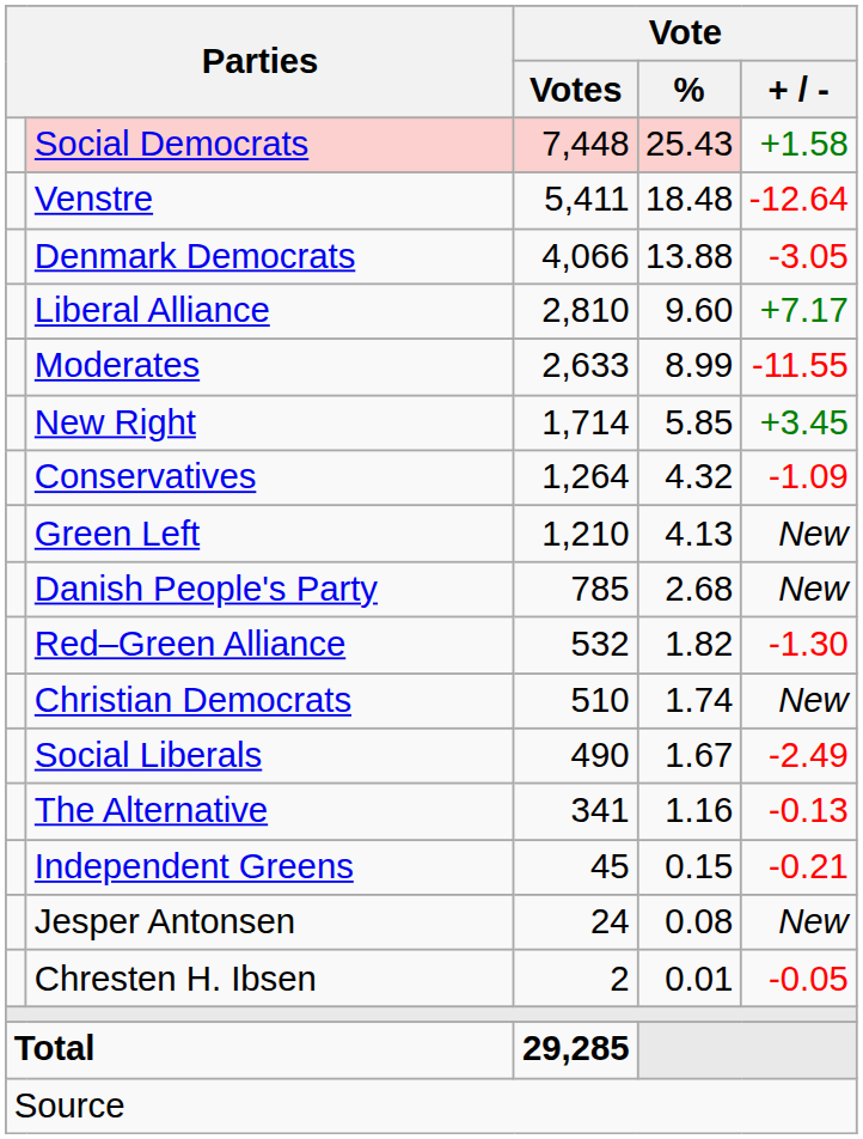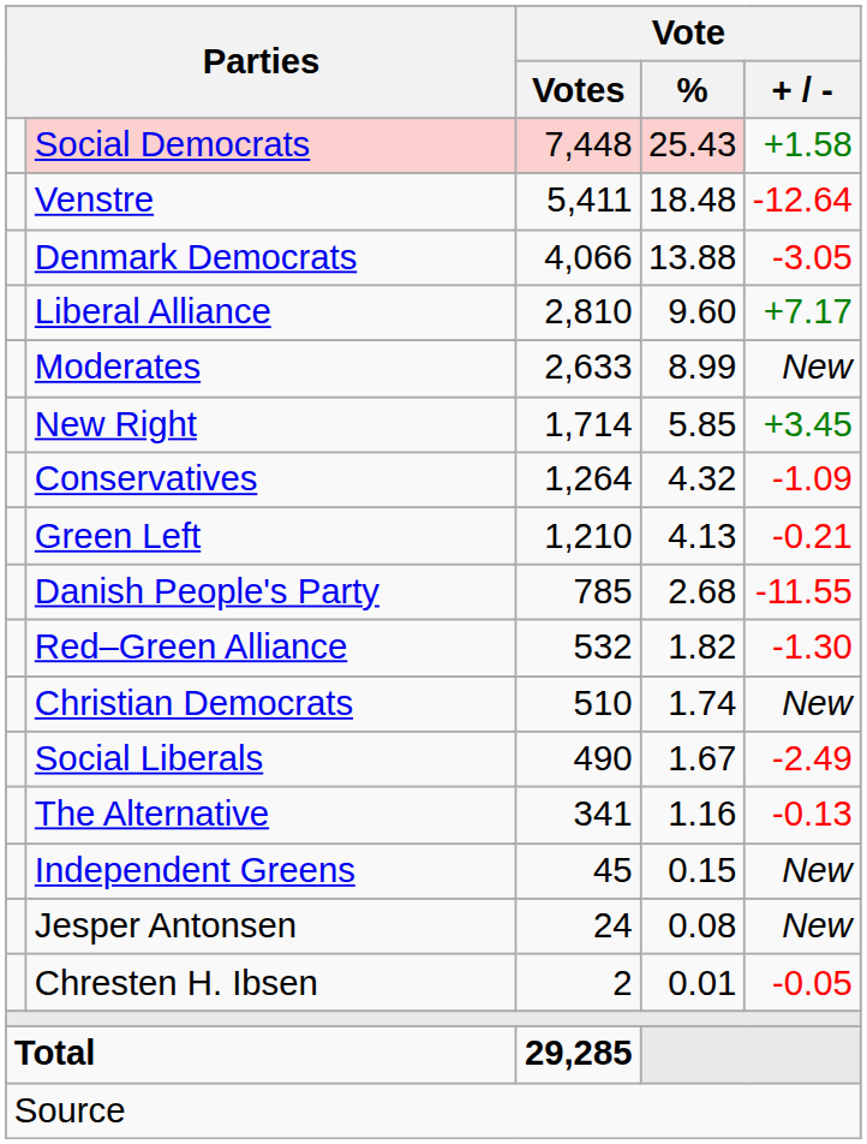Moderates | Vote / + / -: -11.55 -> New
Green Left | Vote / + / -: New -> -0.21
Danish People's Party | Vote / + / -: New -> -11.55
Independent Greens | Vote / + / -: -0.21 -> New
